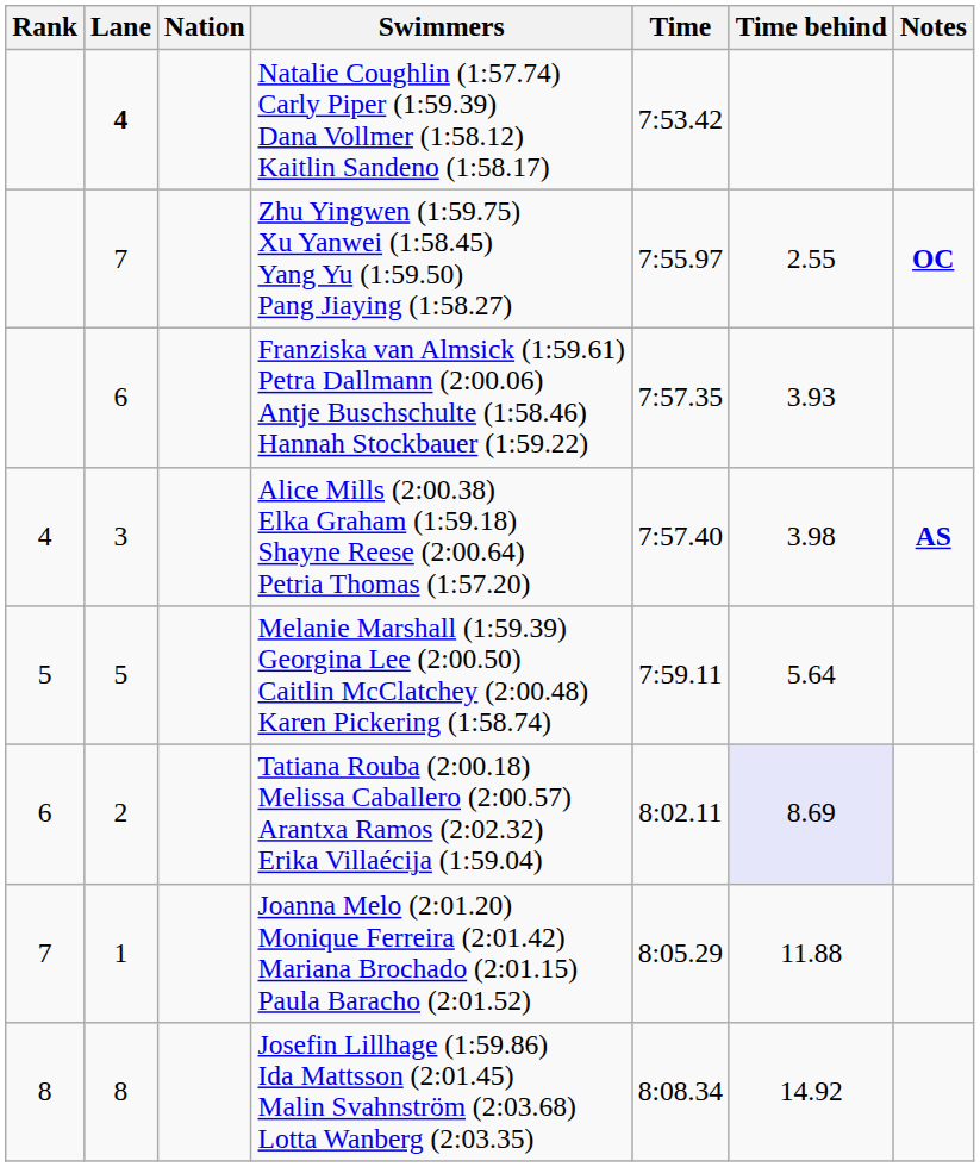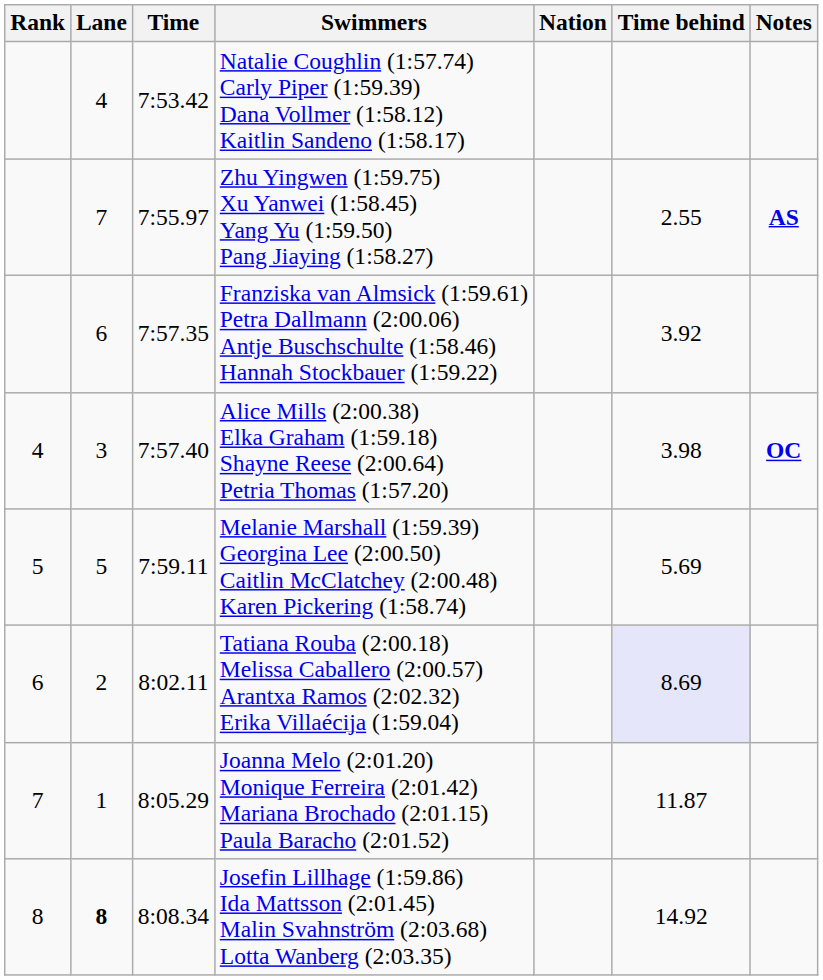columns swapped: Nation <-> Time
row 2 | Lane: bold -> normal
row 3 | Notes: OC -> AS
row 4 | Time behind: 3.93 -> 3.92
row 5 | Notes: AS -> OC
row 6 | Time behind: 5.64 -> 5.69
row 8 | Time behind: 11.88 -> 11.87
row 9 | Lane: normal -> bold
